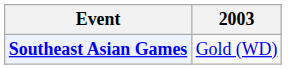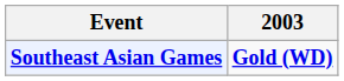Southeast Asian Games | 2003: normal -> bold
